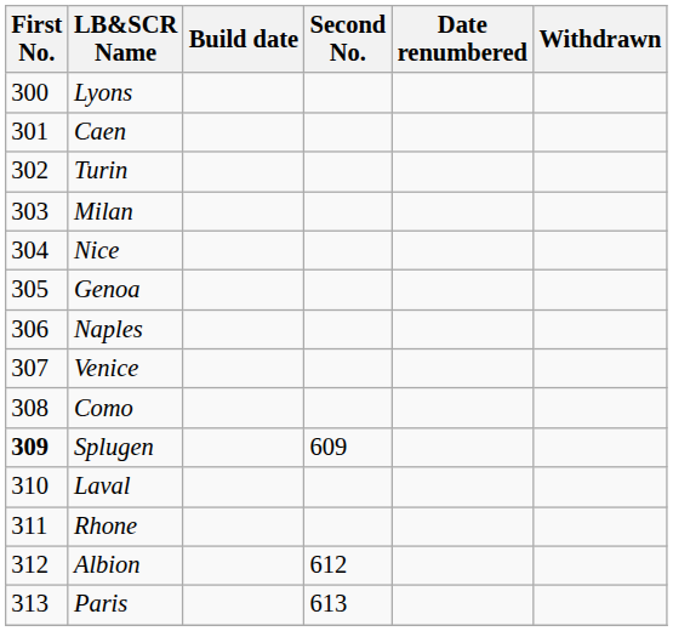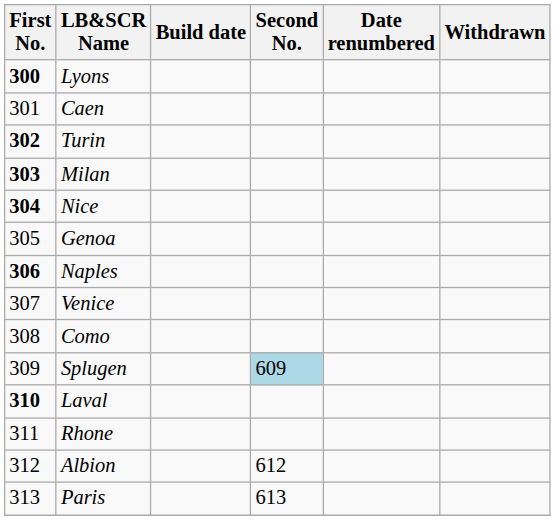Lyons | First No.: normal -> bold
Turin | First No.: normal -> bold
Milan | First No.: normal -> bold
Nice | First No.: normal -> bold
Naples | First No.: normal -> bold
Splugen | First No.: bold -> normal
Splugen | Second No.: no background -> lightblue background
Laval | First No.: normal -> bold
